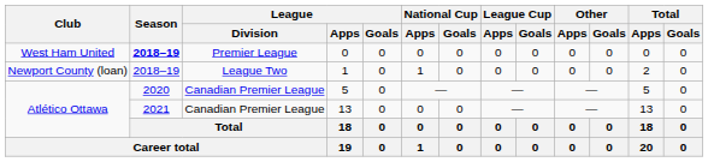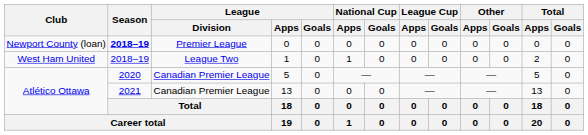row 3 | Club: West Ham United -> Newport County (loan)
row 4 | Club: Newport County (loan) -> West Ham United
